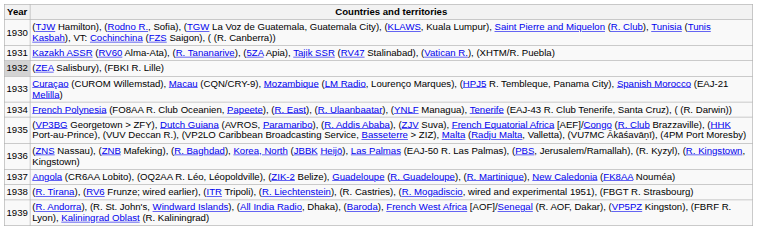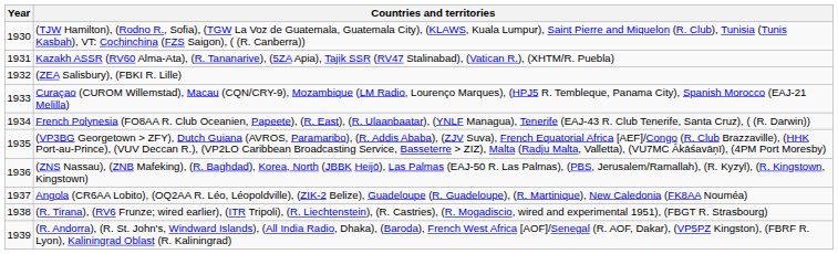(ZEA Salisbury), (FBKI R. Lille) | Year: lightgrey background -> no background
